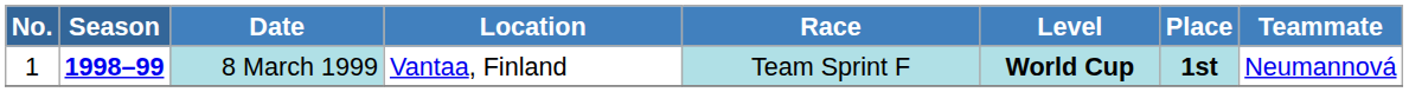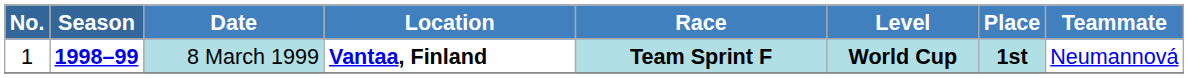8 March 1999 | Location: normal -> bold
8 March 1999 | Race: normal -> bold
